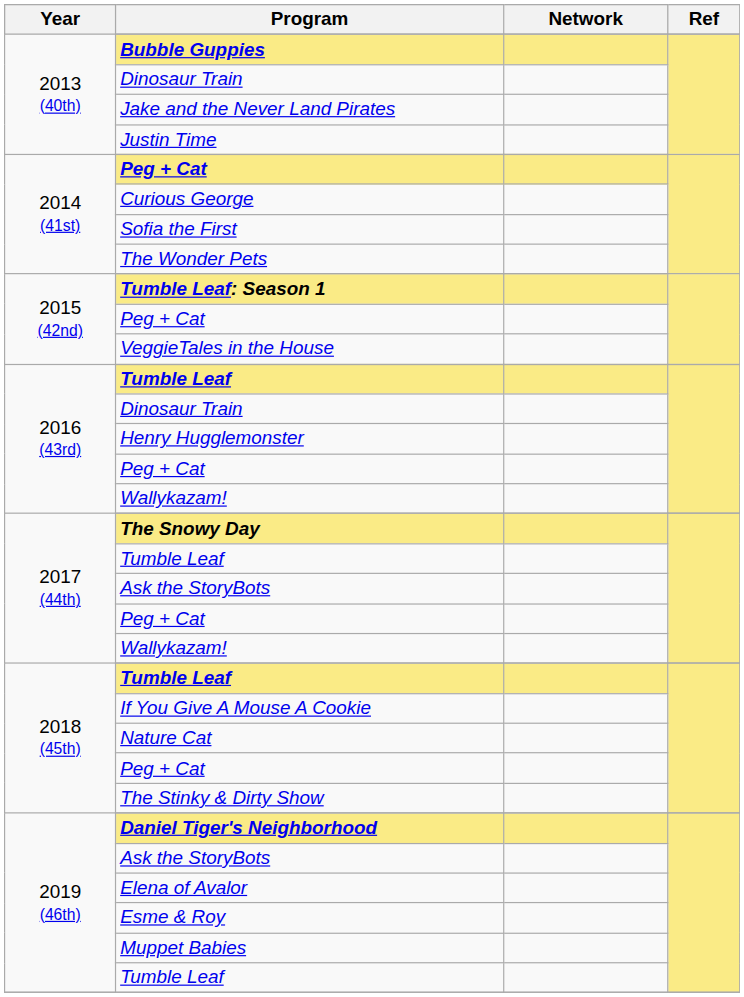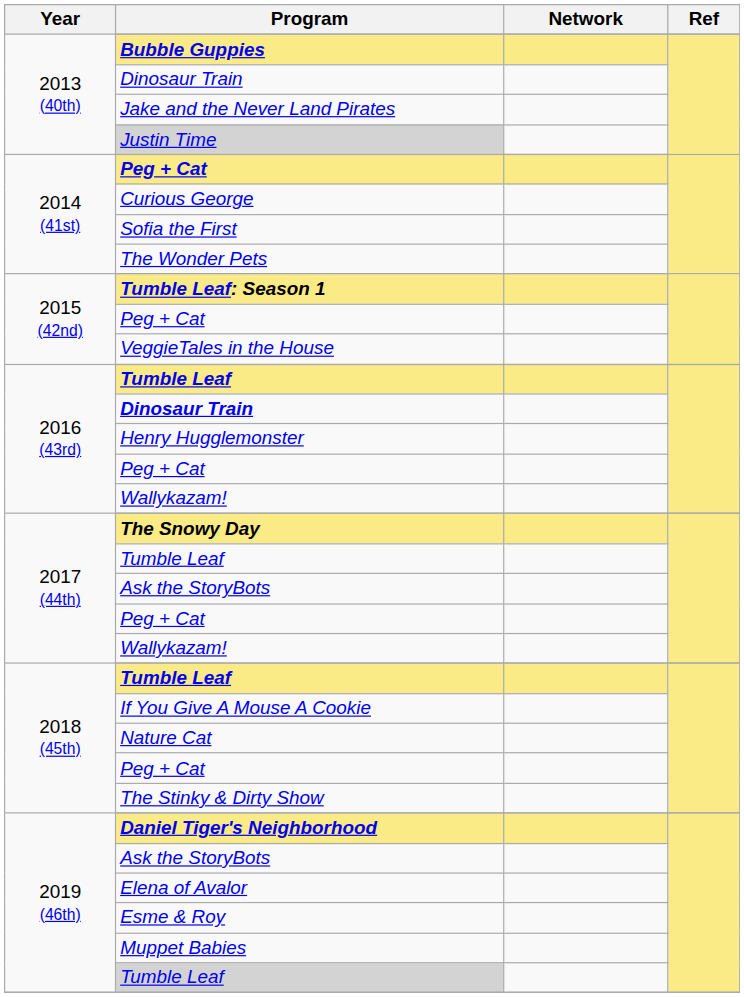Justin Time | Program: no background -> lightgrey background
2016 (43rd) / Dinosaur Train | Program: normal -> bold
2019 (46th) / Tumble Leaf | Program: no background -> lightgrey background
